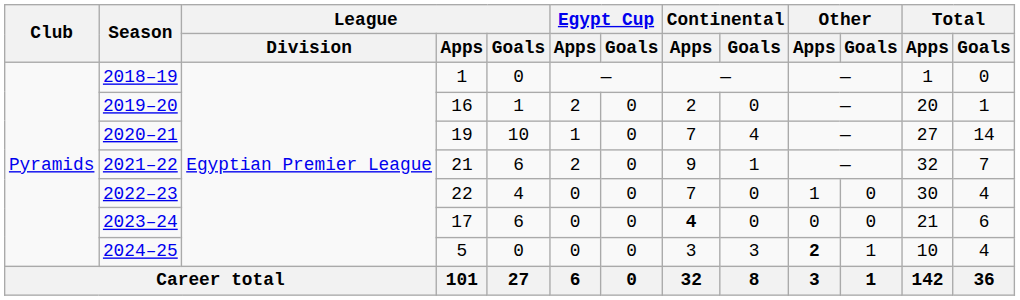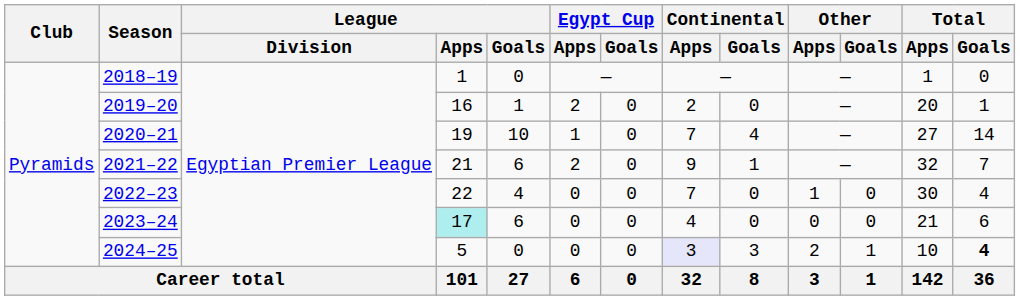2023–24 | League / Apps: no background -> paleturquoise background
2023–24 | Continental / Apps: bold -> normal
2024–25 | Continental / Apps: no background -> lavender background
2024–25 | Other / Apps: bold -> normal
2024–25 | Total / Goals: normal -> bold
